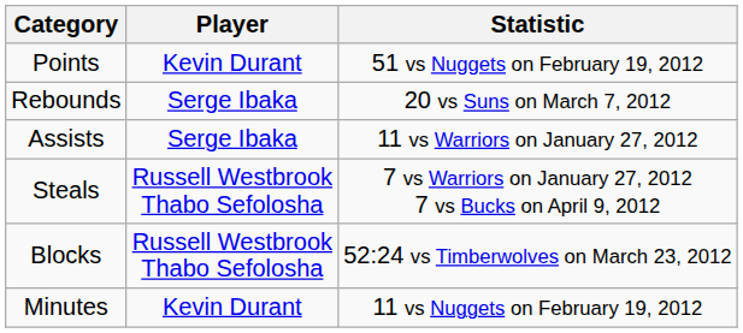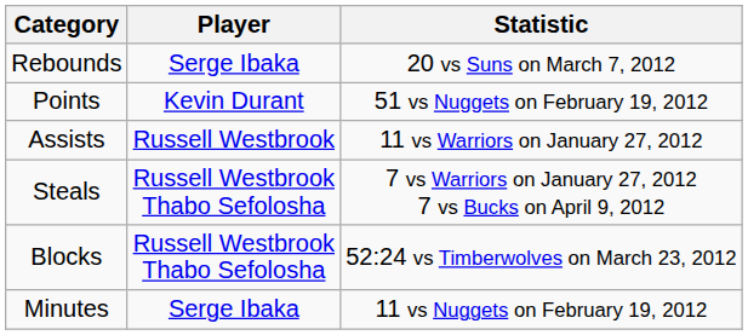rows swapped: Points <-> Rebounds
Assists | Player: Serge Ibaka -> Russell Westbrook
Minutes | Player: Kevin Durant -> Serge Ibaka
